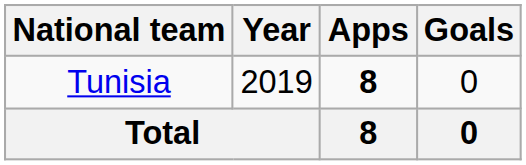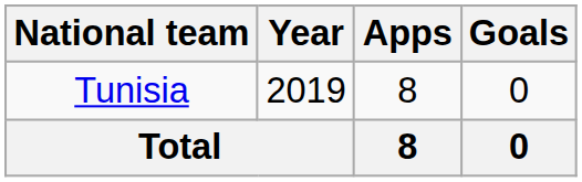Tunisia | Apps: bold -> normal
